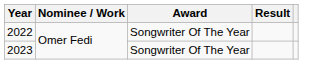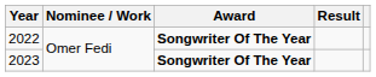2022 | Award: normal -> bold
2023 | Award: normal -> bold
